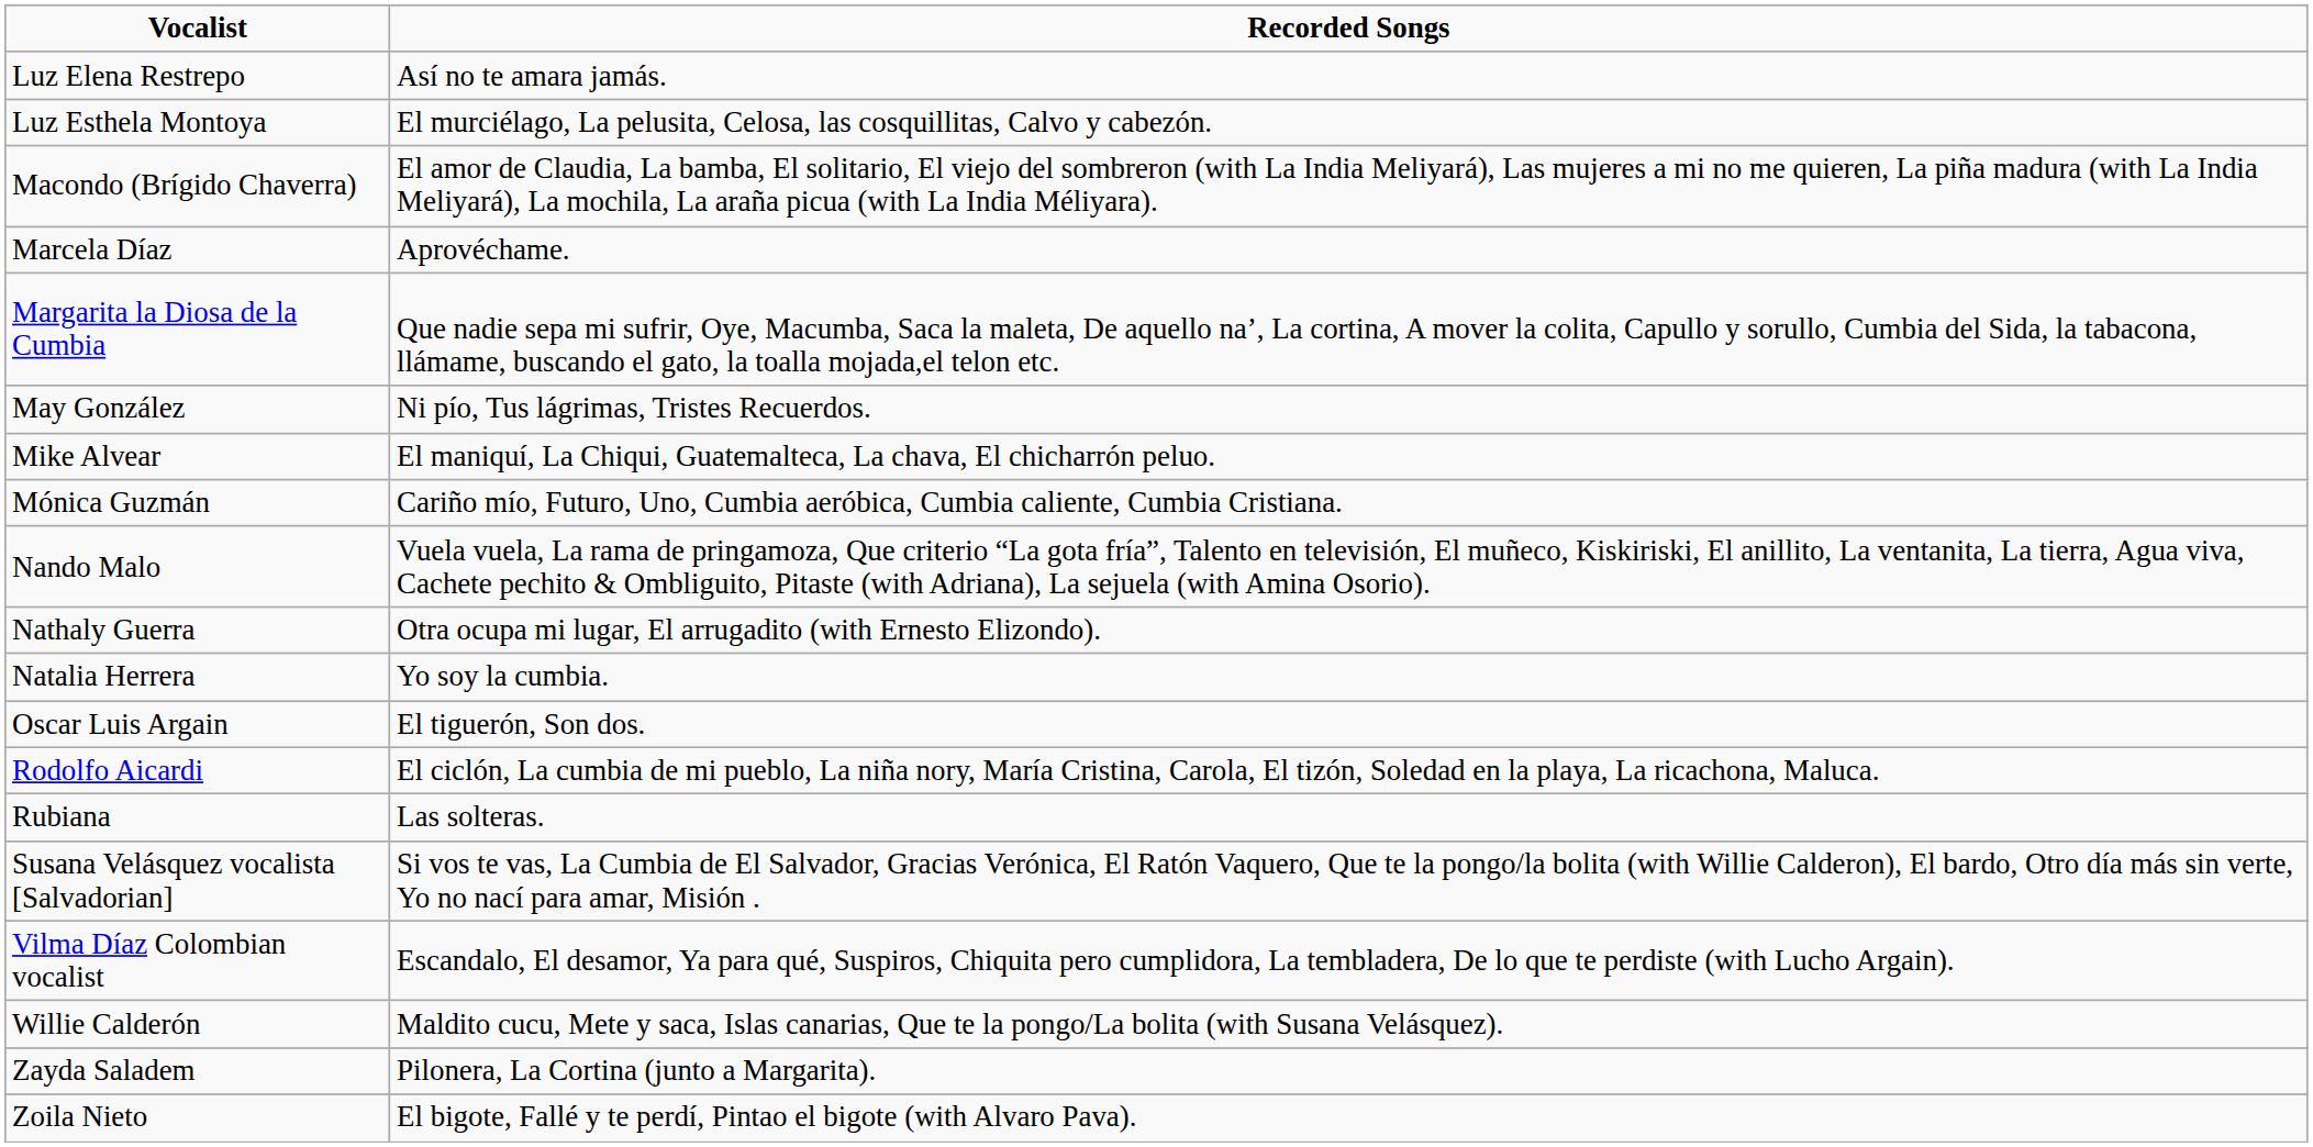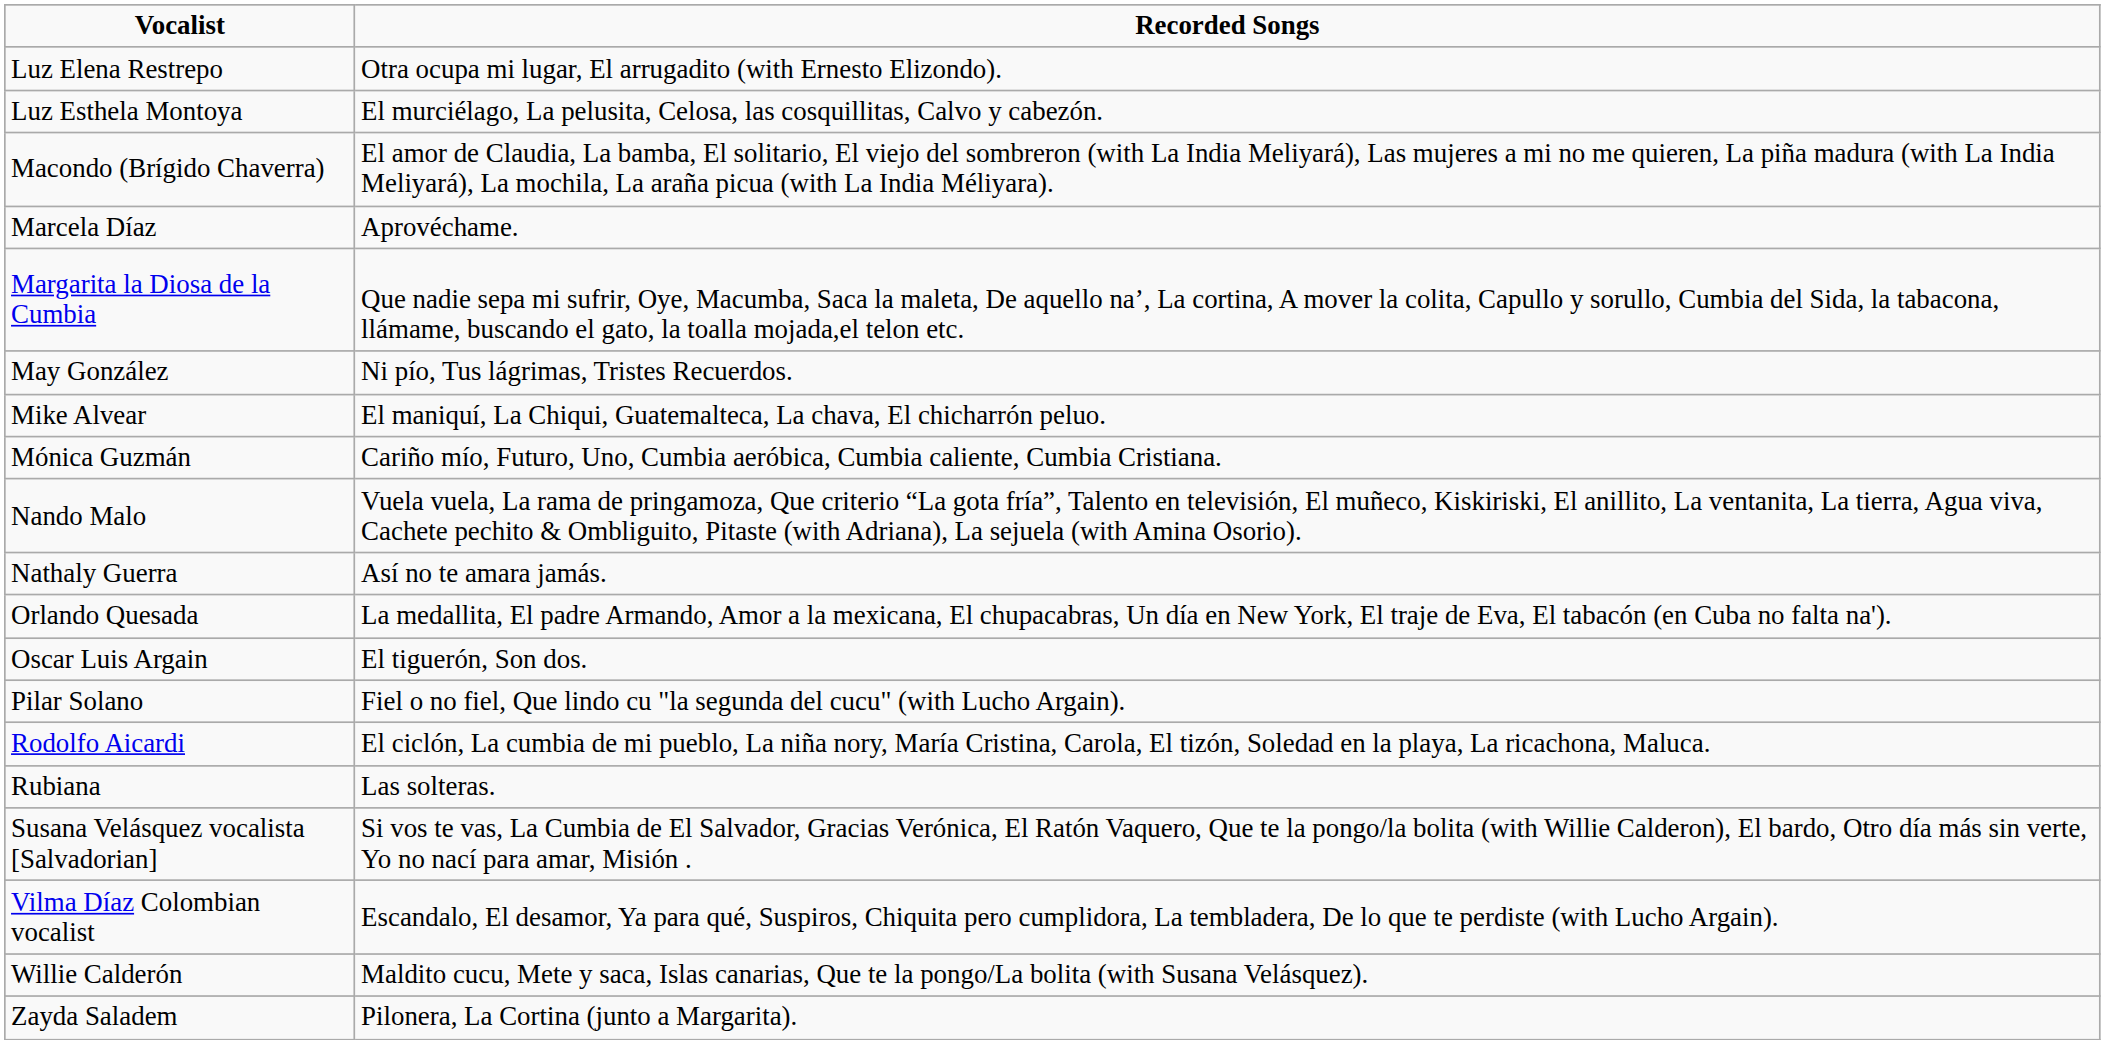Luz Elena Restrepo | column 2: Así no te amara jamás. -> Otra ocupa mi lugar, El arrugadito (with Ernesto Elizondo).
Nathaly Guerra | column 2: Otra ocupa mi lugar, El arrugadito (with Ernesto Elizondo). -> Así no te amara jamás.
- row: Natalia Herrera | Yo soy la cumbia.
+ row: Orlando Quesada | La medallita, El padre Armando, Amor a la mexicana, El chupacabras, Un día en New York, El traje de Eva, El tabacón (en Cuba no falta na').
+ row: Pilar Solano | Fiel o no fiel, Que lindo cu "la segunda del cucu" (with Lucho Argain).
- row: Zoila Nieto | El bigote, Fallé y te perdí, Pintao el bigote (with Alvaro Pava).
